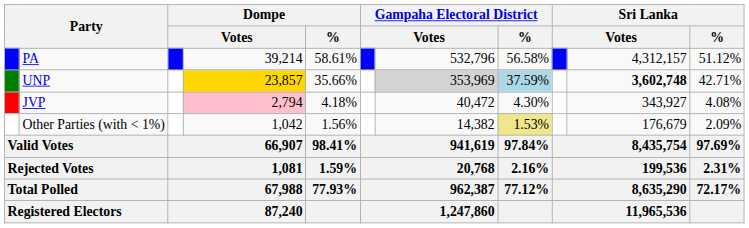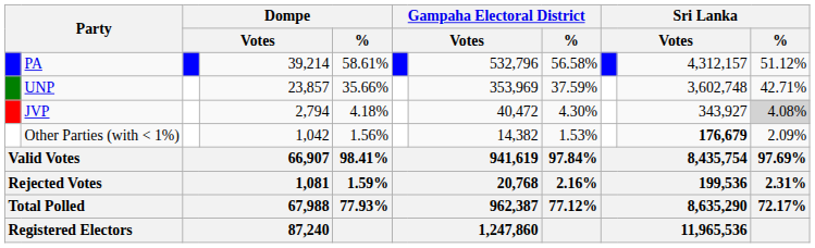UNP | column 4: gold background -> no background
UNP | column 7: lightgrey background -> no background
UNP | Gampaha Electoral District / %: lightblue background -> no background
UNP | column 10: bold -> normal
JVP | column 4: pink background -> no background
JVP | Sri Lanka / %: no background -> lightgrey background
Other Parties (with < 1%) | Gampaha Electoral District / %: khaki background -> no background
Other Parties (with < 1%) | column 10: normal -> bold
